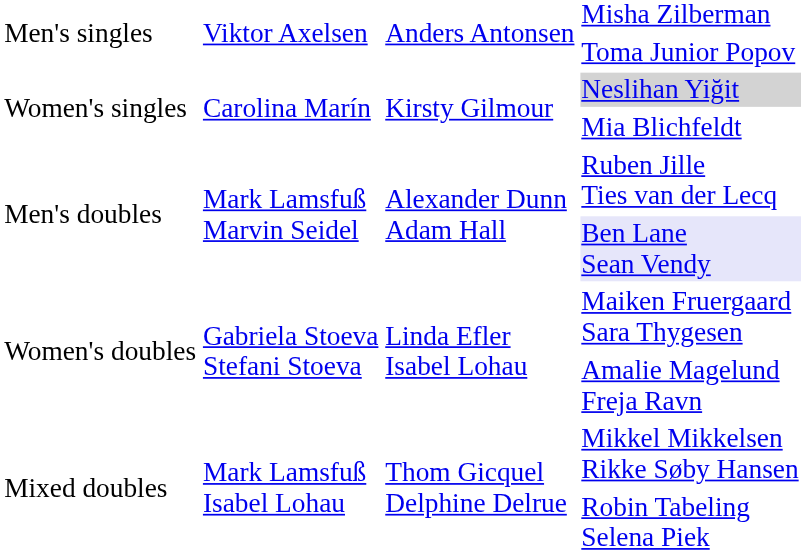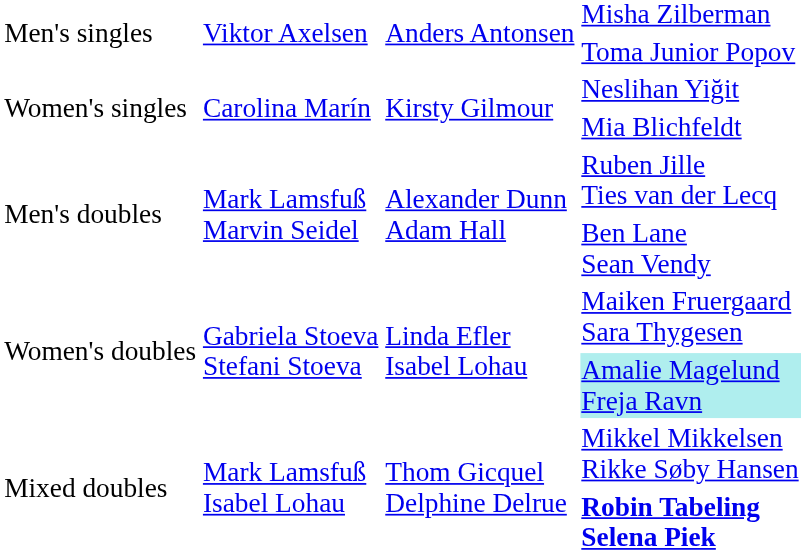Neslihan Yiğit | column 4: lightgrey background -> no background
Ben Lane Sean Vendy | column 4: lavender background -> no background
Amalie Magelund Freja Ravn | column 4: no background -> paleturquoise background
Robin Tabeling Selena Piek | column 4: normal -> bold
